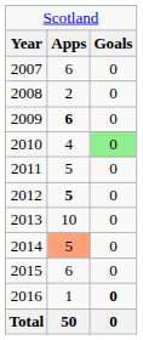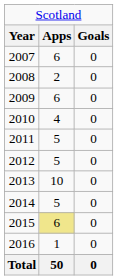2009 | column 2: bold -> normal
2010 | column 3: lightgreen background -> no background
2012 | column 2: bold -> normal
2014 | column 2: lightsalmon background -> no background
2015 | column 2: no background -> khaki background
2016 | column 3: bold -> normal
